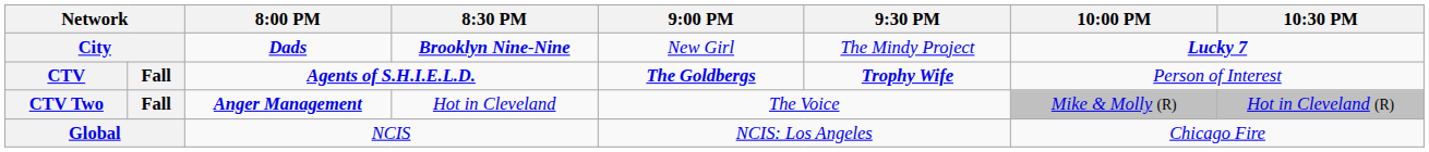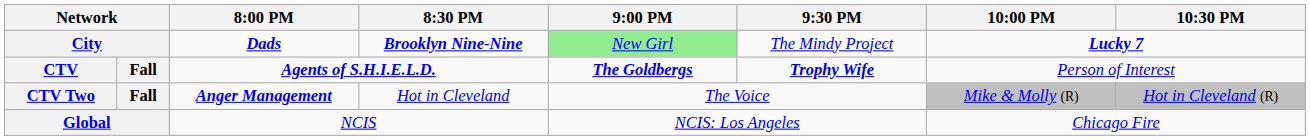City | 9:00 PM: no background -> lightgreen background
